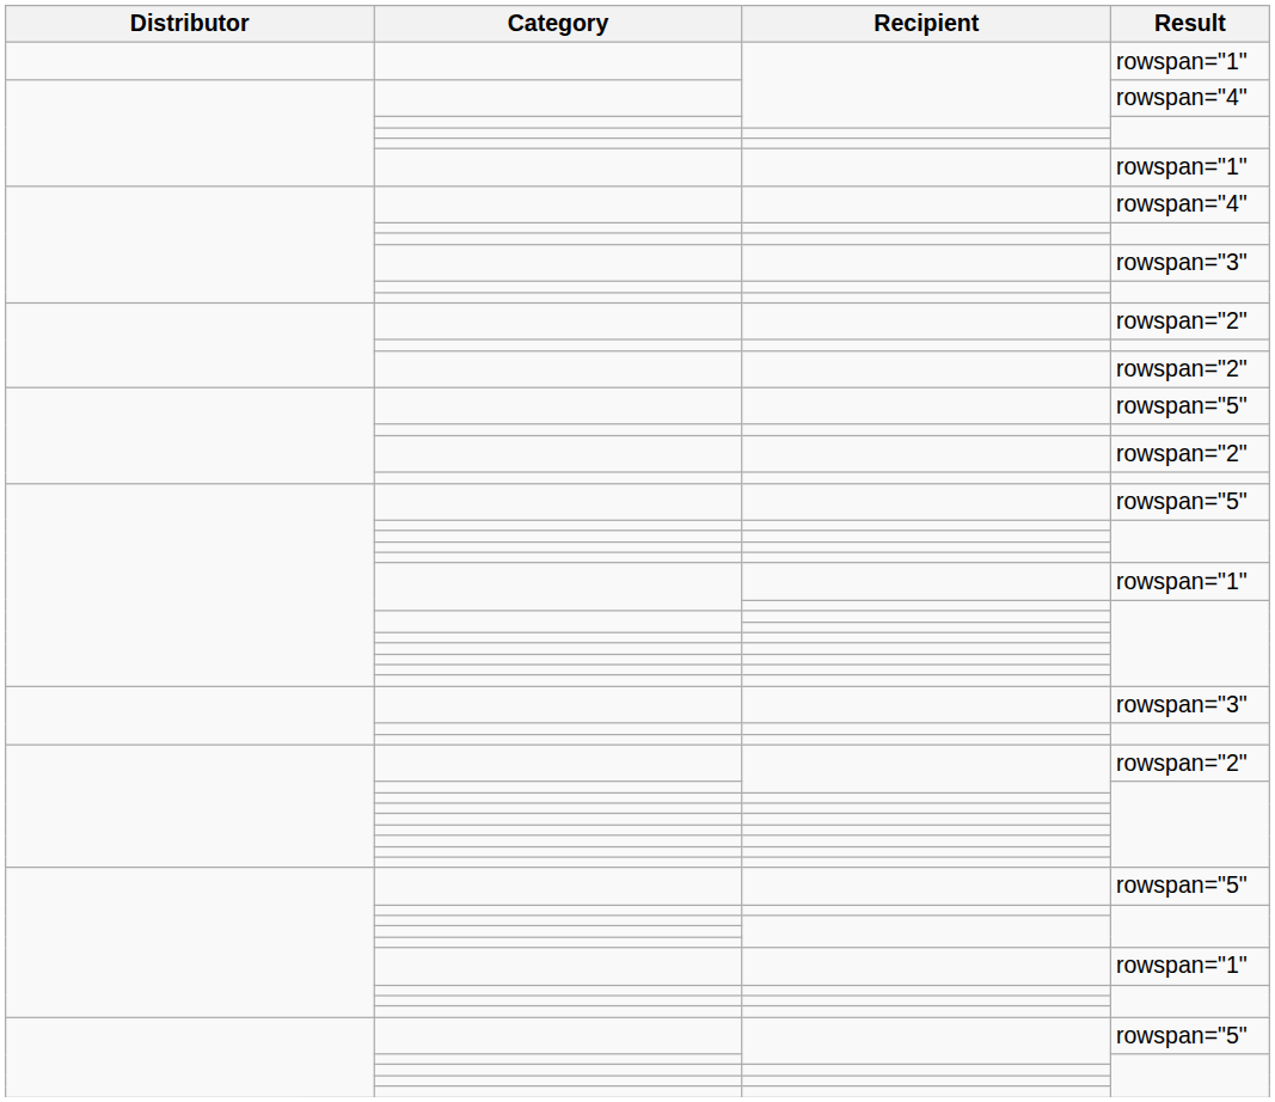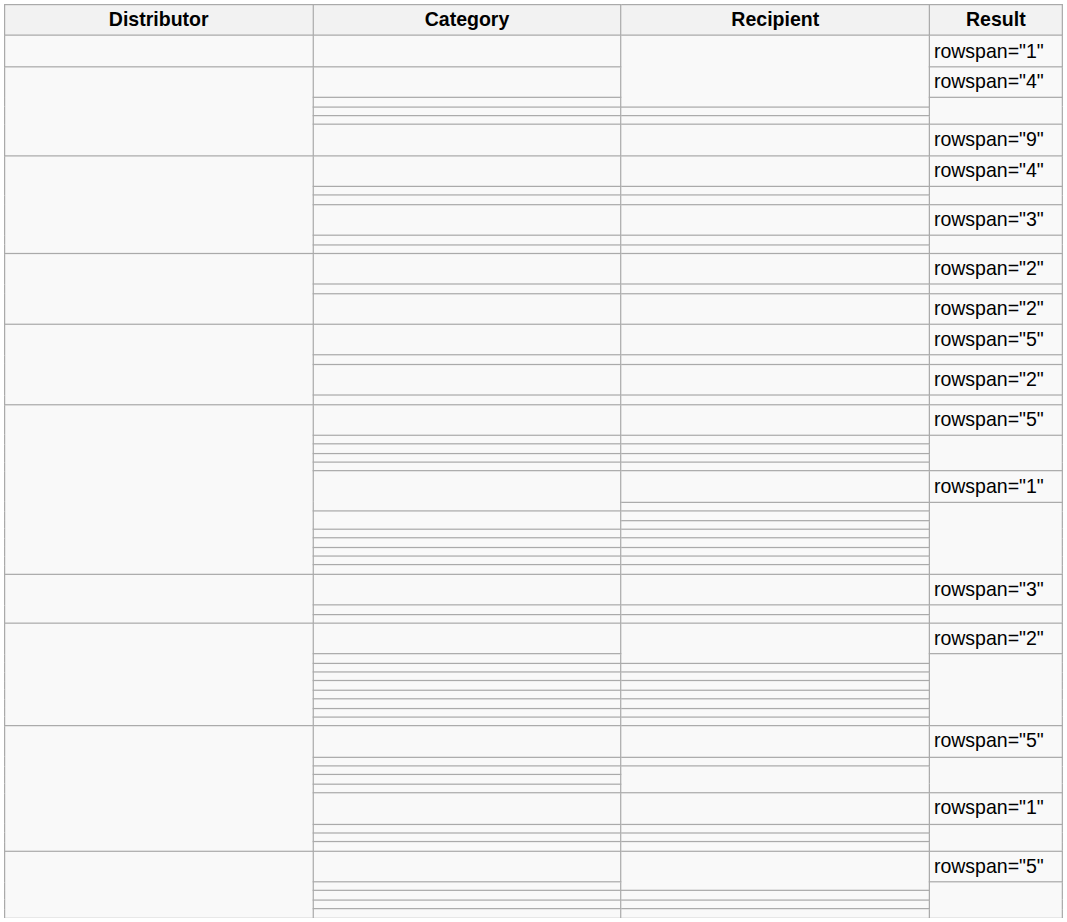row 7 | Result: rowspan="1" -> rowspan="9"
